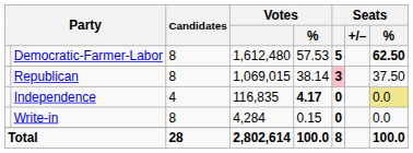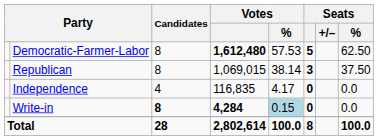Democratic-Farmer-Labor | Votes: normal -> bold
Democratic-Farmer-Labor | Seats / %: bold -> normal
Republican | Seats: pink background -> no background
Independence | Votes / %: bold -> normal
Independence | Seats / %: khaki background -> no background
Write-in | Candidates: normal -> bold
Write-in | Votes: normal -> bold
Write-in | Votes / %: no background -> lightblue background
